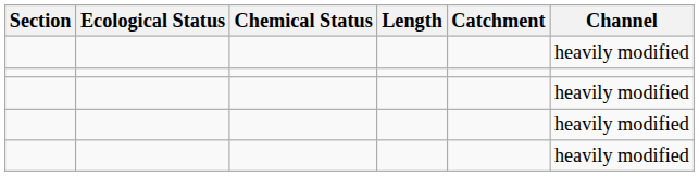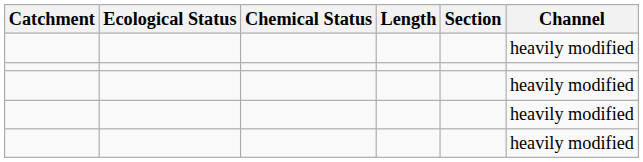columns swapped: Section <-> Catchment
